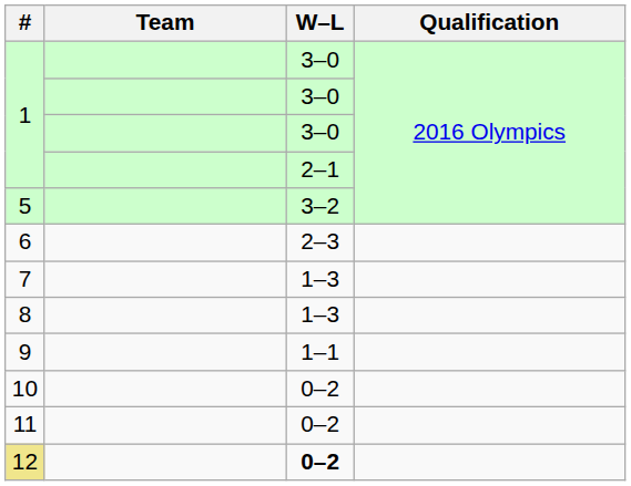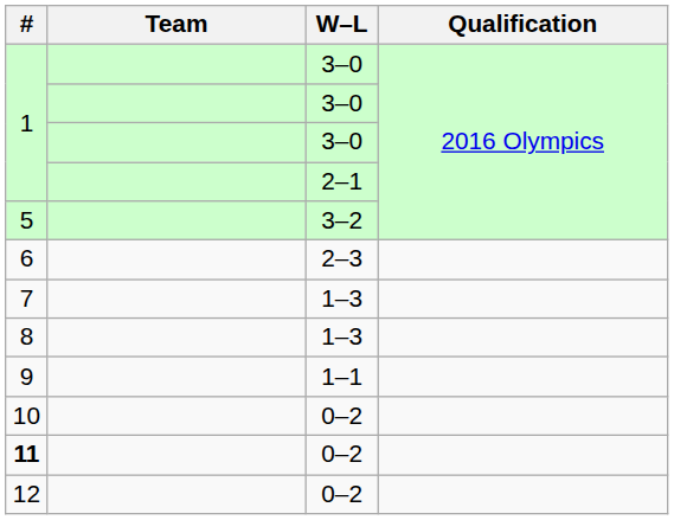11 | #: normal -> bold
12 | #: khaki background -> no background
12 | W–L: bold -> normal
